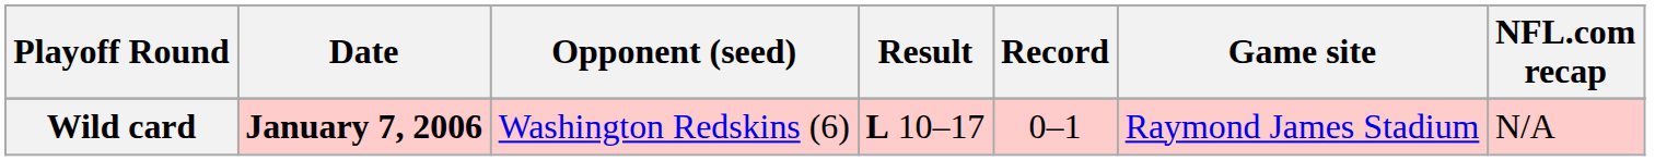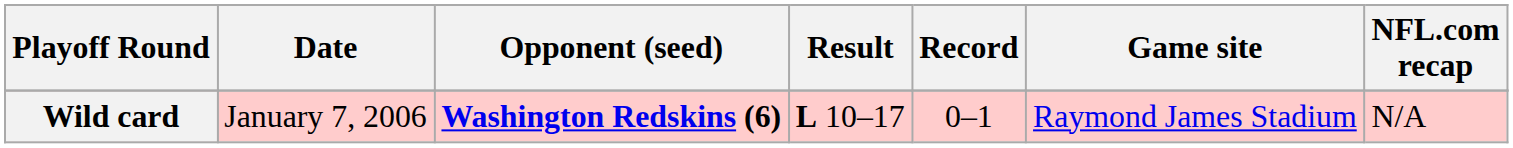Wild card | Date: bold -> normal
Wild card | Opponent (seed): normal -> bold
